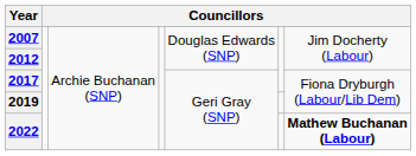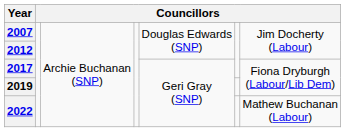2022 | column 7: bold -> normal
